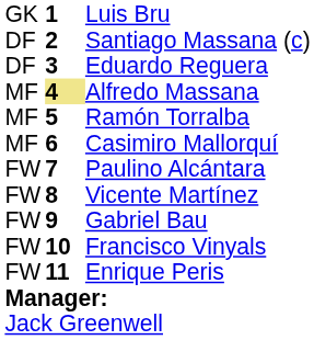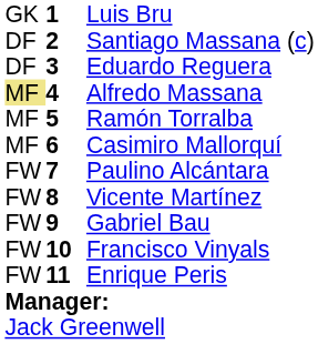Alfredo Massana | column 1: no background -> khaki background
Alfredo Massana | column 2: khaki background -> no background
